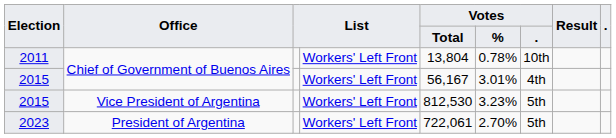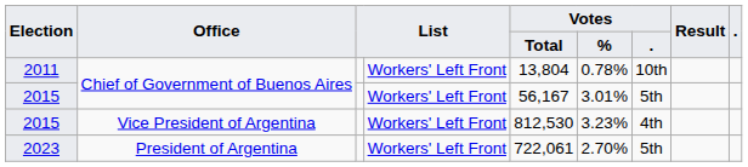2015 / Chief of Government of Buenos Aires | Votes / .: 4th -> 5th
2015 / Vice President of Argentina | Votes / .: 5th -> 4th
